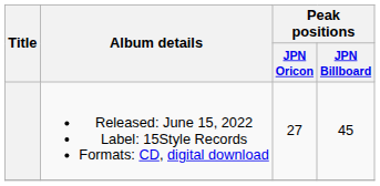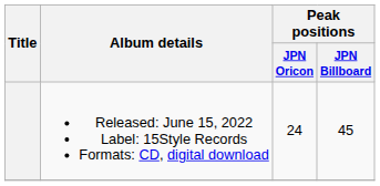row 3 | Peak positions / JPN Oricon: 27 -> 24
